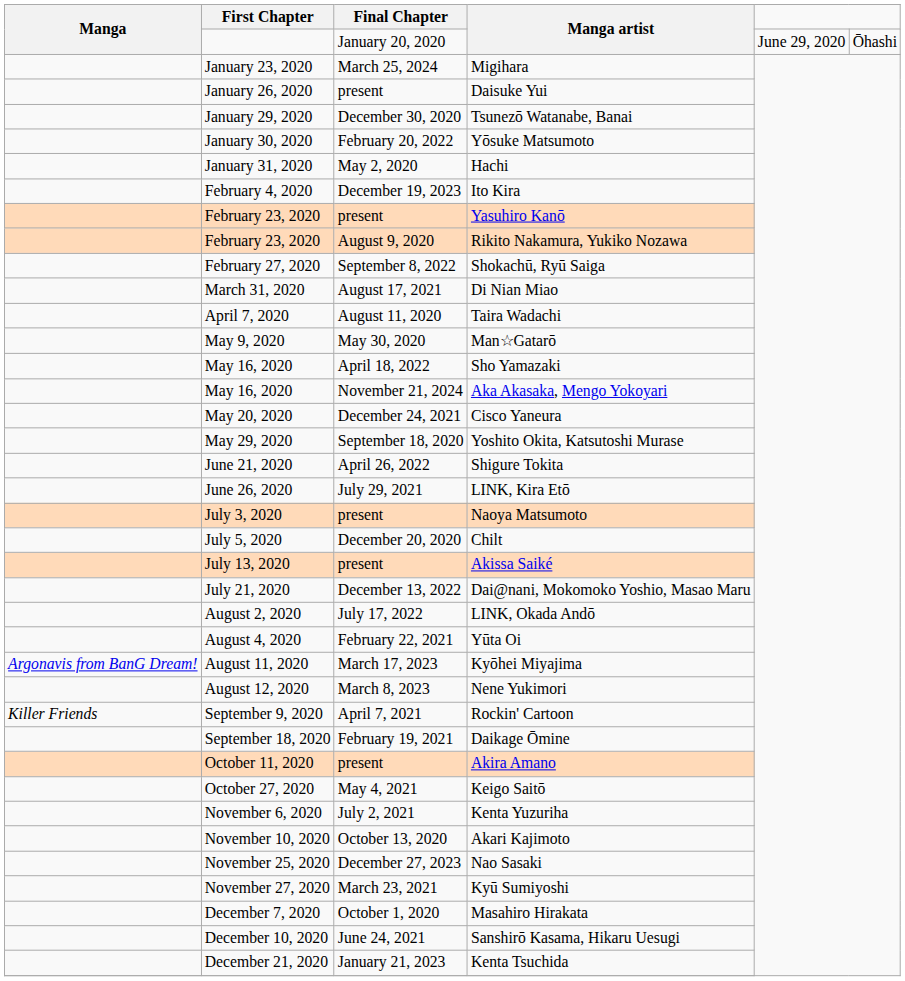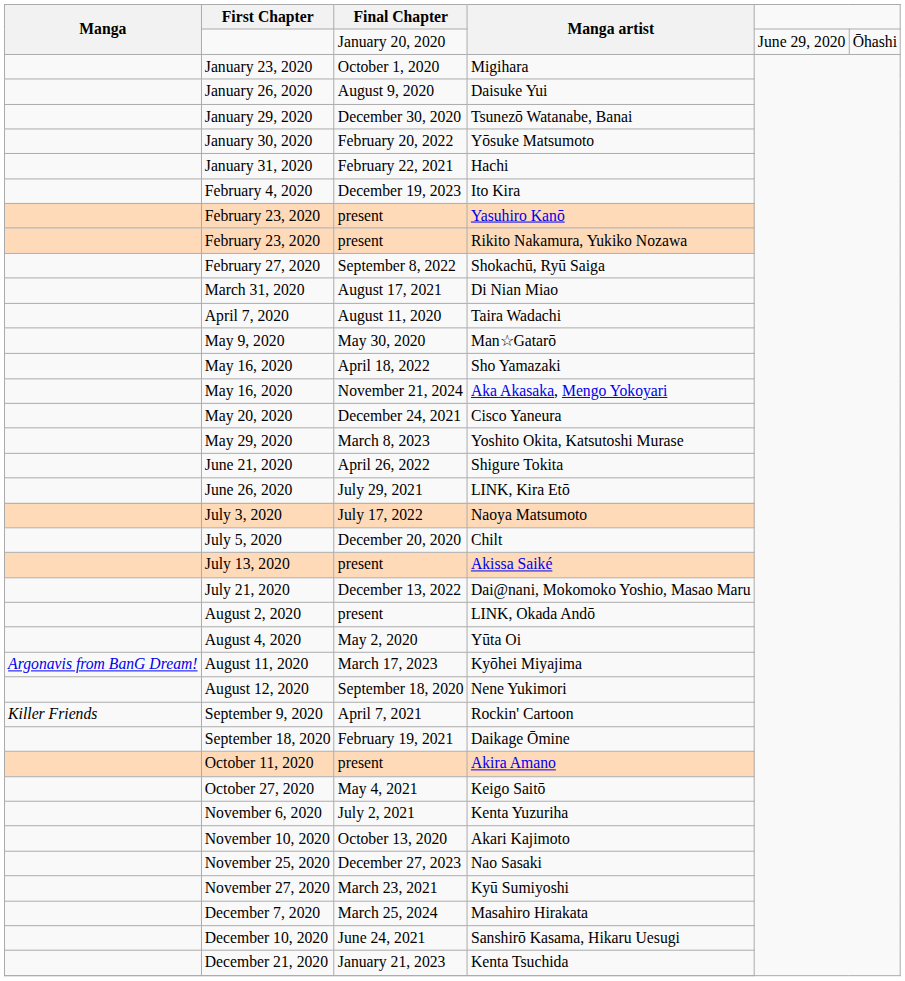Migihara | Final Chapter: March 25, 2024 -> October 1, 2020
Daisuke Yui | Final Chapter: present -> August 9, 2020
Hachi | Final Chapter: May 2, 2020 -> February 22, 2021
Rikito Nakamura, Yukiko Nozawa | Final Chapter: August 9, 2020 -> present
Yoshito Okita, Katsutoshi Murase | Final Chapter: September 18, 2020 -> March 8, 2023
Naoya Matsumoto | Final Chapter: present -> July 17, 2022
LINK, Okada Andō | Final Chapter: July 17, 2022 -> present
Yūta Oi | Final Chapter: February 22, 2021 -> May 2, 2020
Nene Yukimori | Final Chapter: March 8, 2023 -> September 18, 2020
Masahiro Hirakata | Final Chapter: October 1, 2020 -> March 25, 2024
